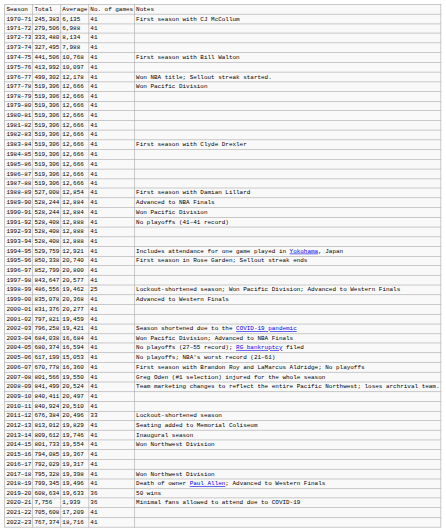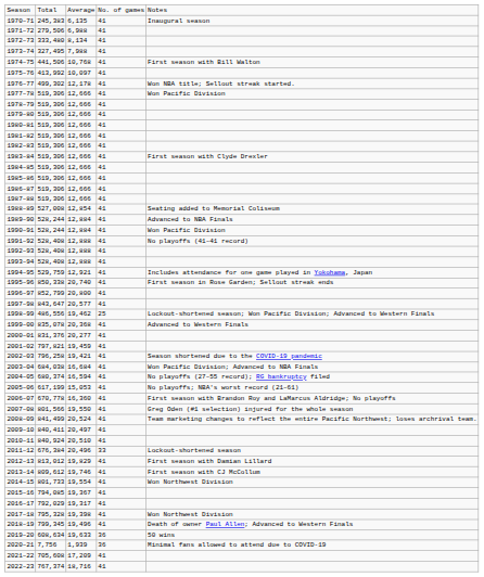1970–71 | column 5: First season with CJ McCollum -> Inaugural season
1988–89 | column 5: First season with Damian Lillard -> Seating added to Memorial Coliseum
2012–13 | column 5: Seating added to Memorial Coliseum -> First season with Damian Lillard
2013–14 | column 5: Inaugural season -> First season with CJ McCollum
